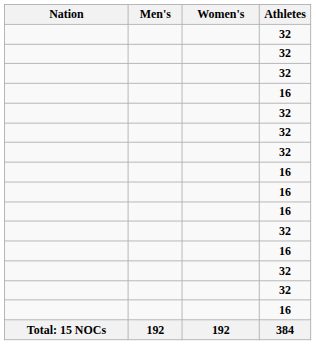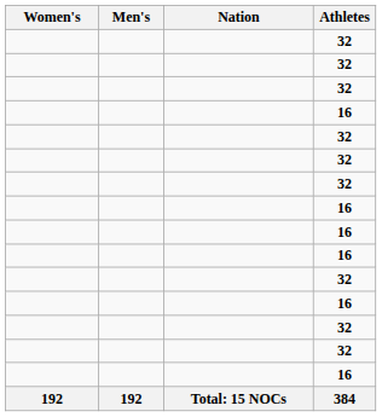columns swapped: Nation <-> Women's
